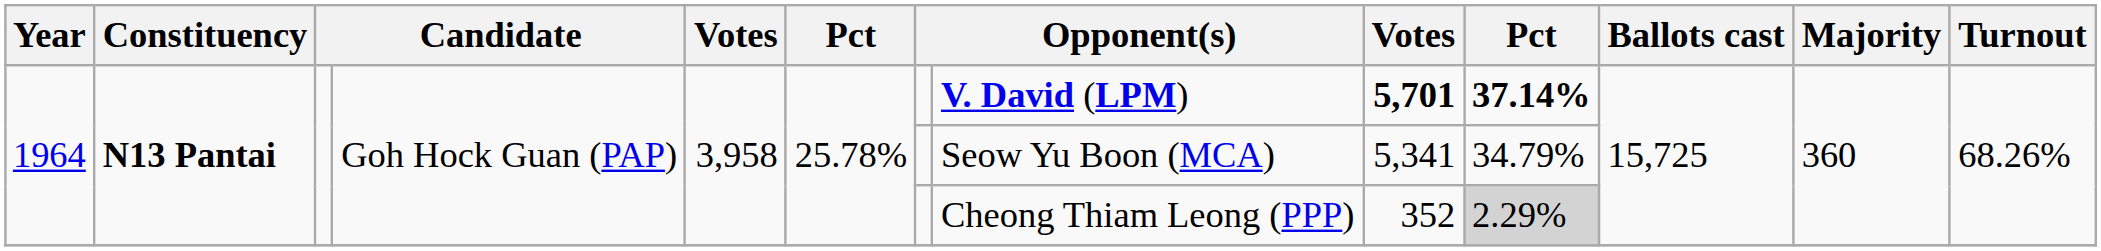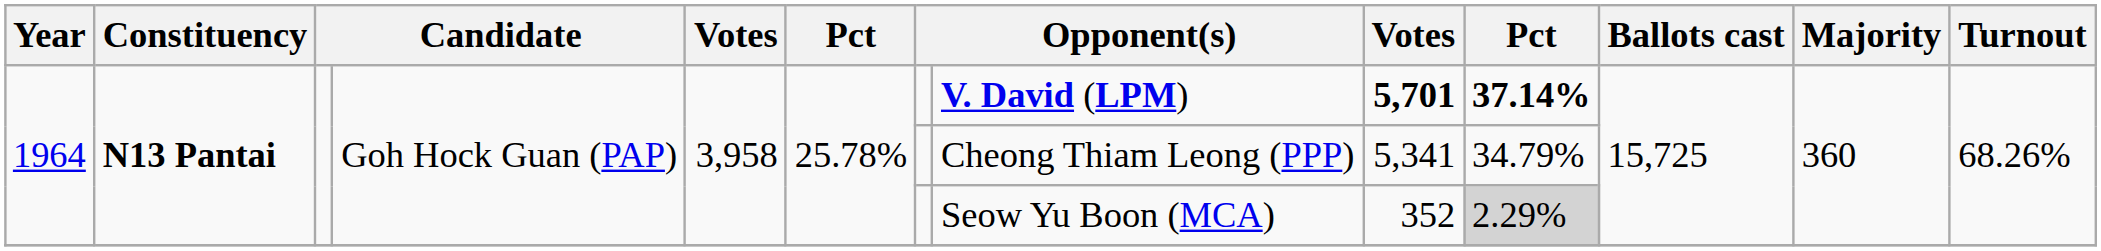row 3 | column 8: Seow Yu Boon (MCA) -> Cheong Thiam Leong (PPP)
row 4 | column 8: Cheong Thiam Leong (PPP) -> Seow Yu Boon (MCA)
